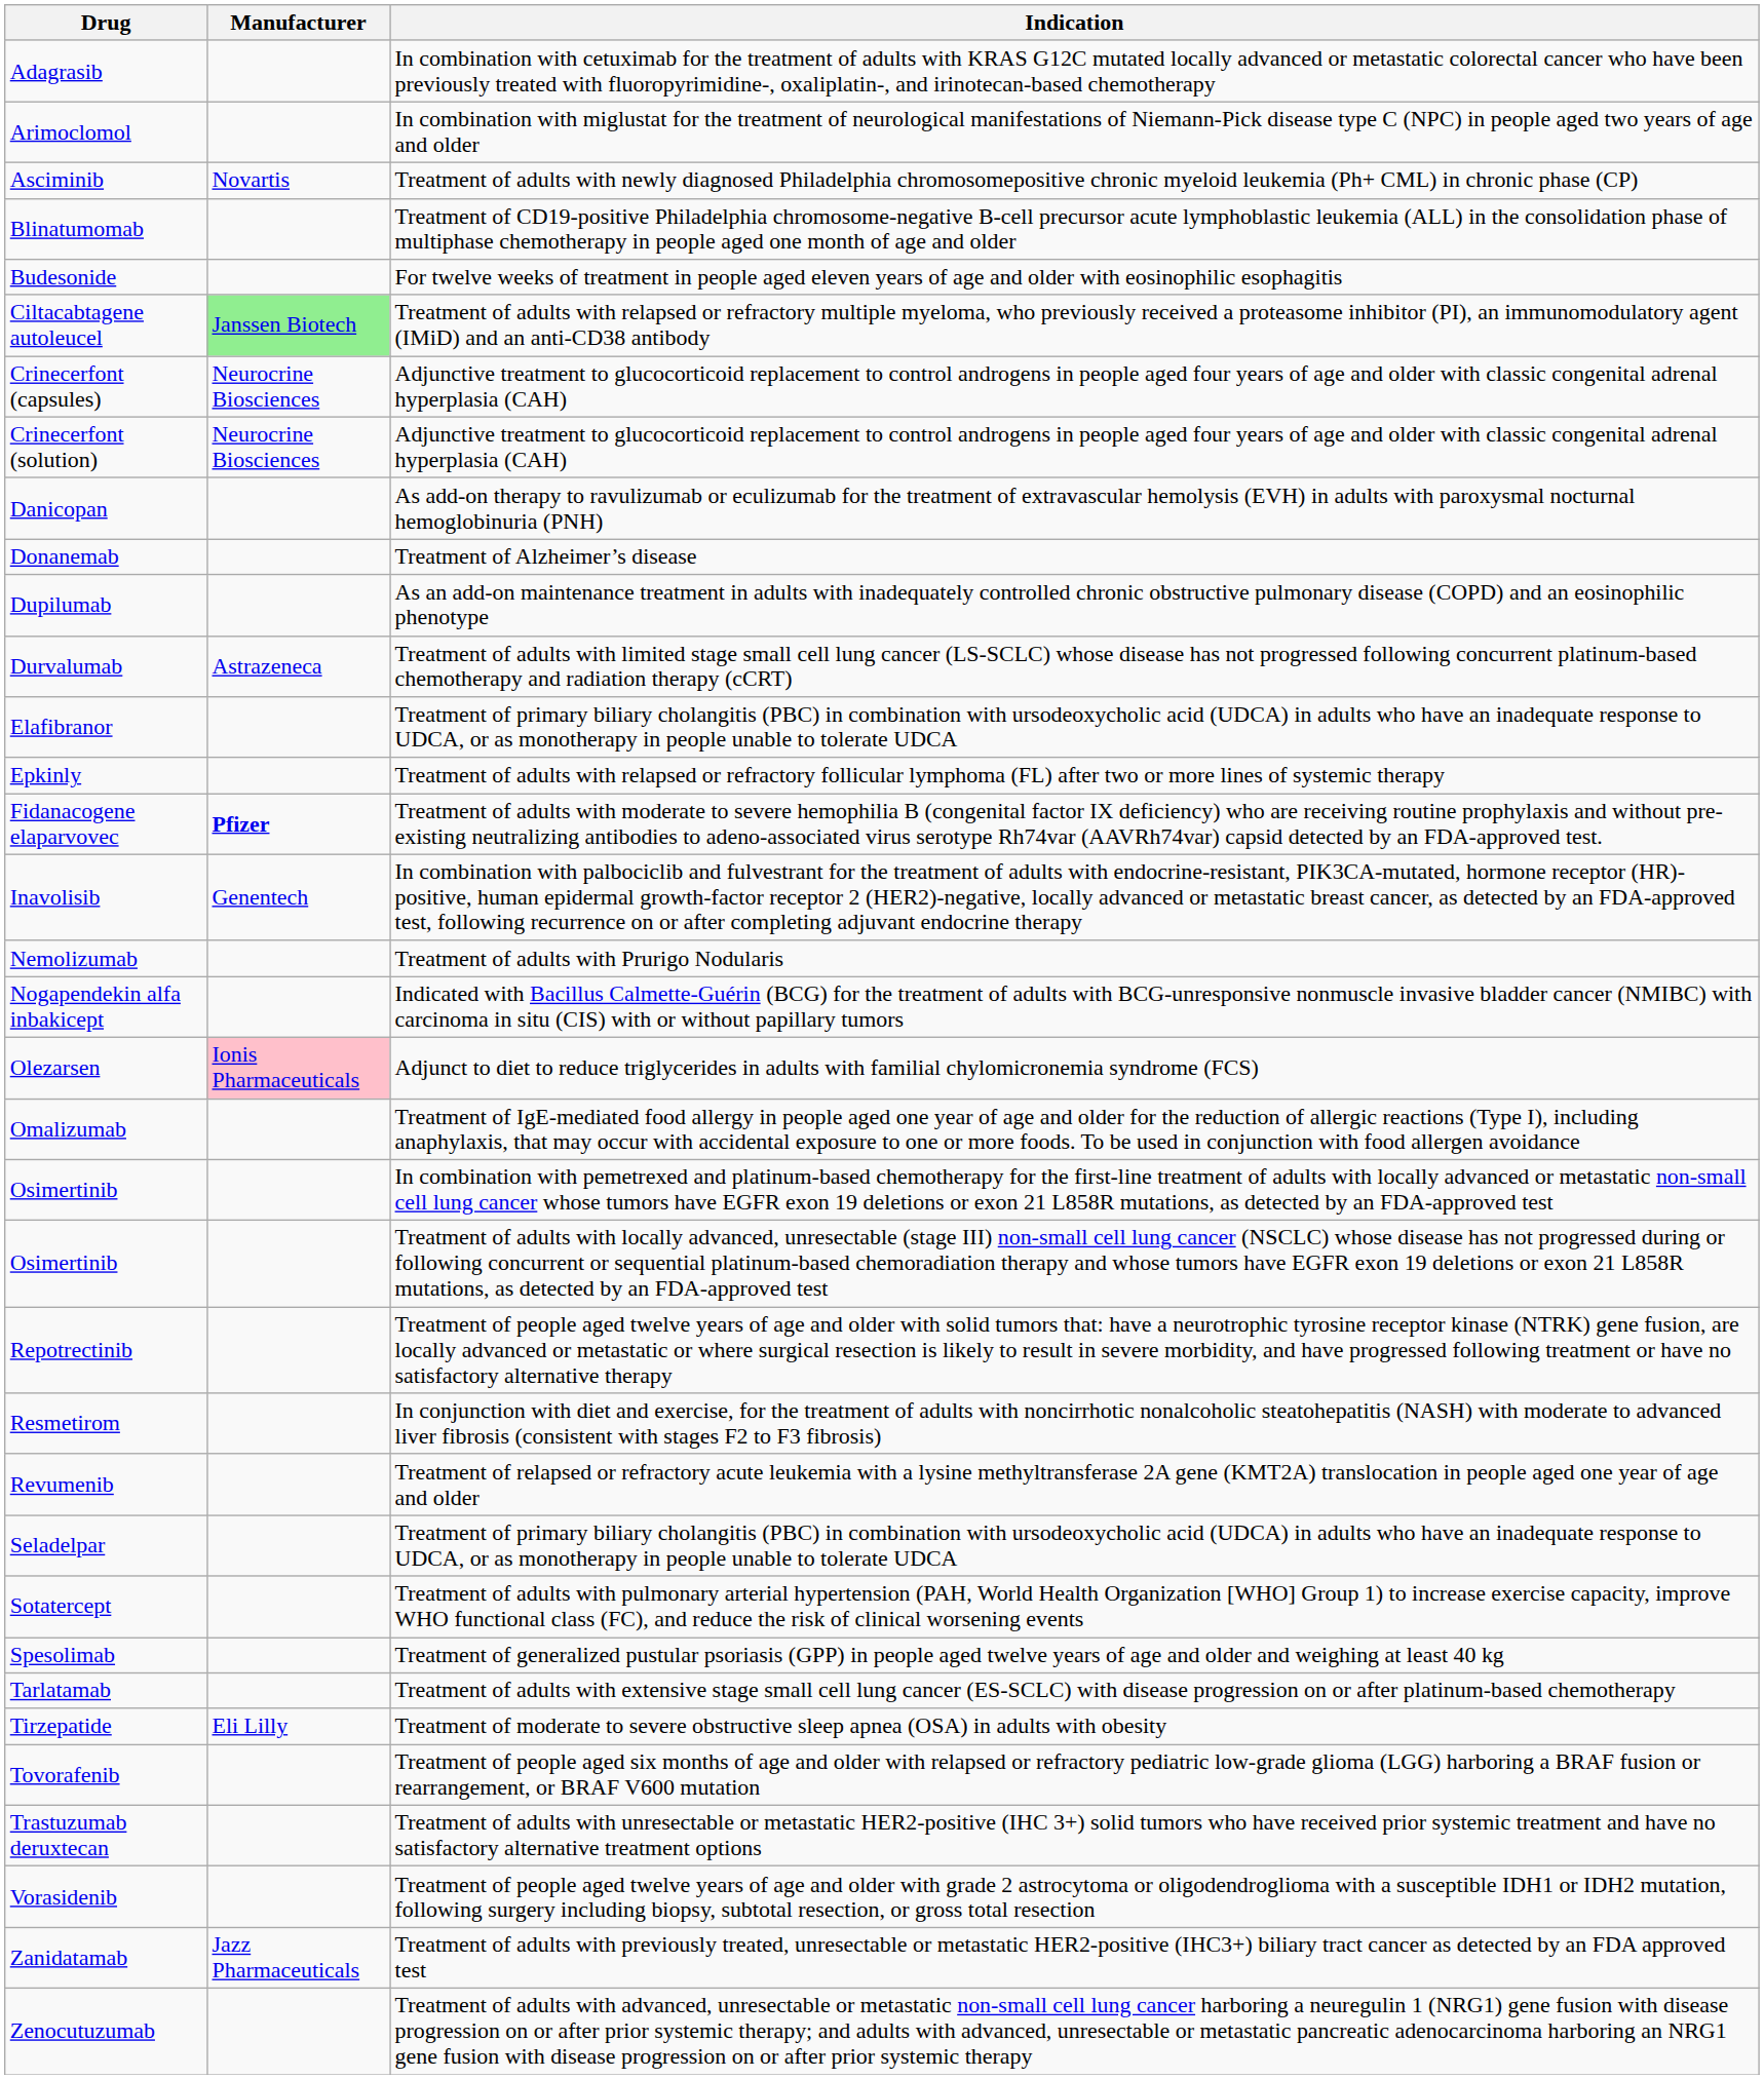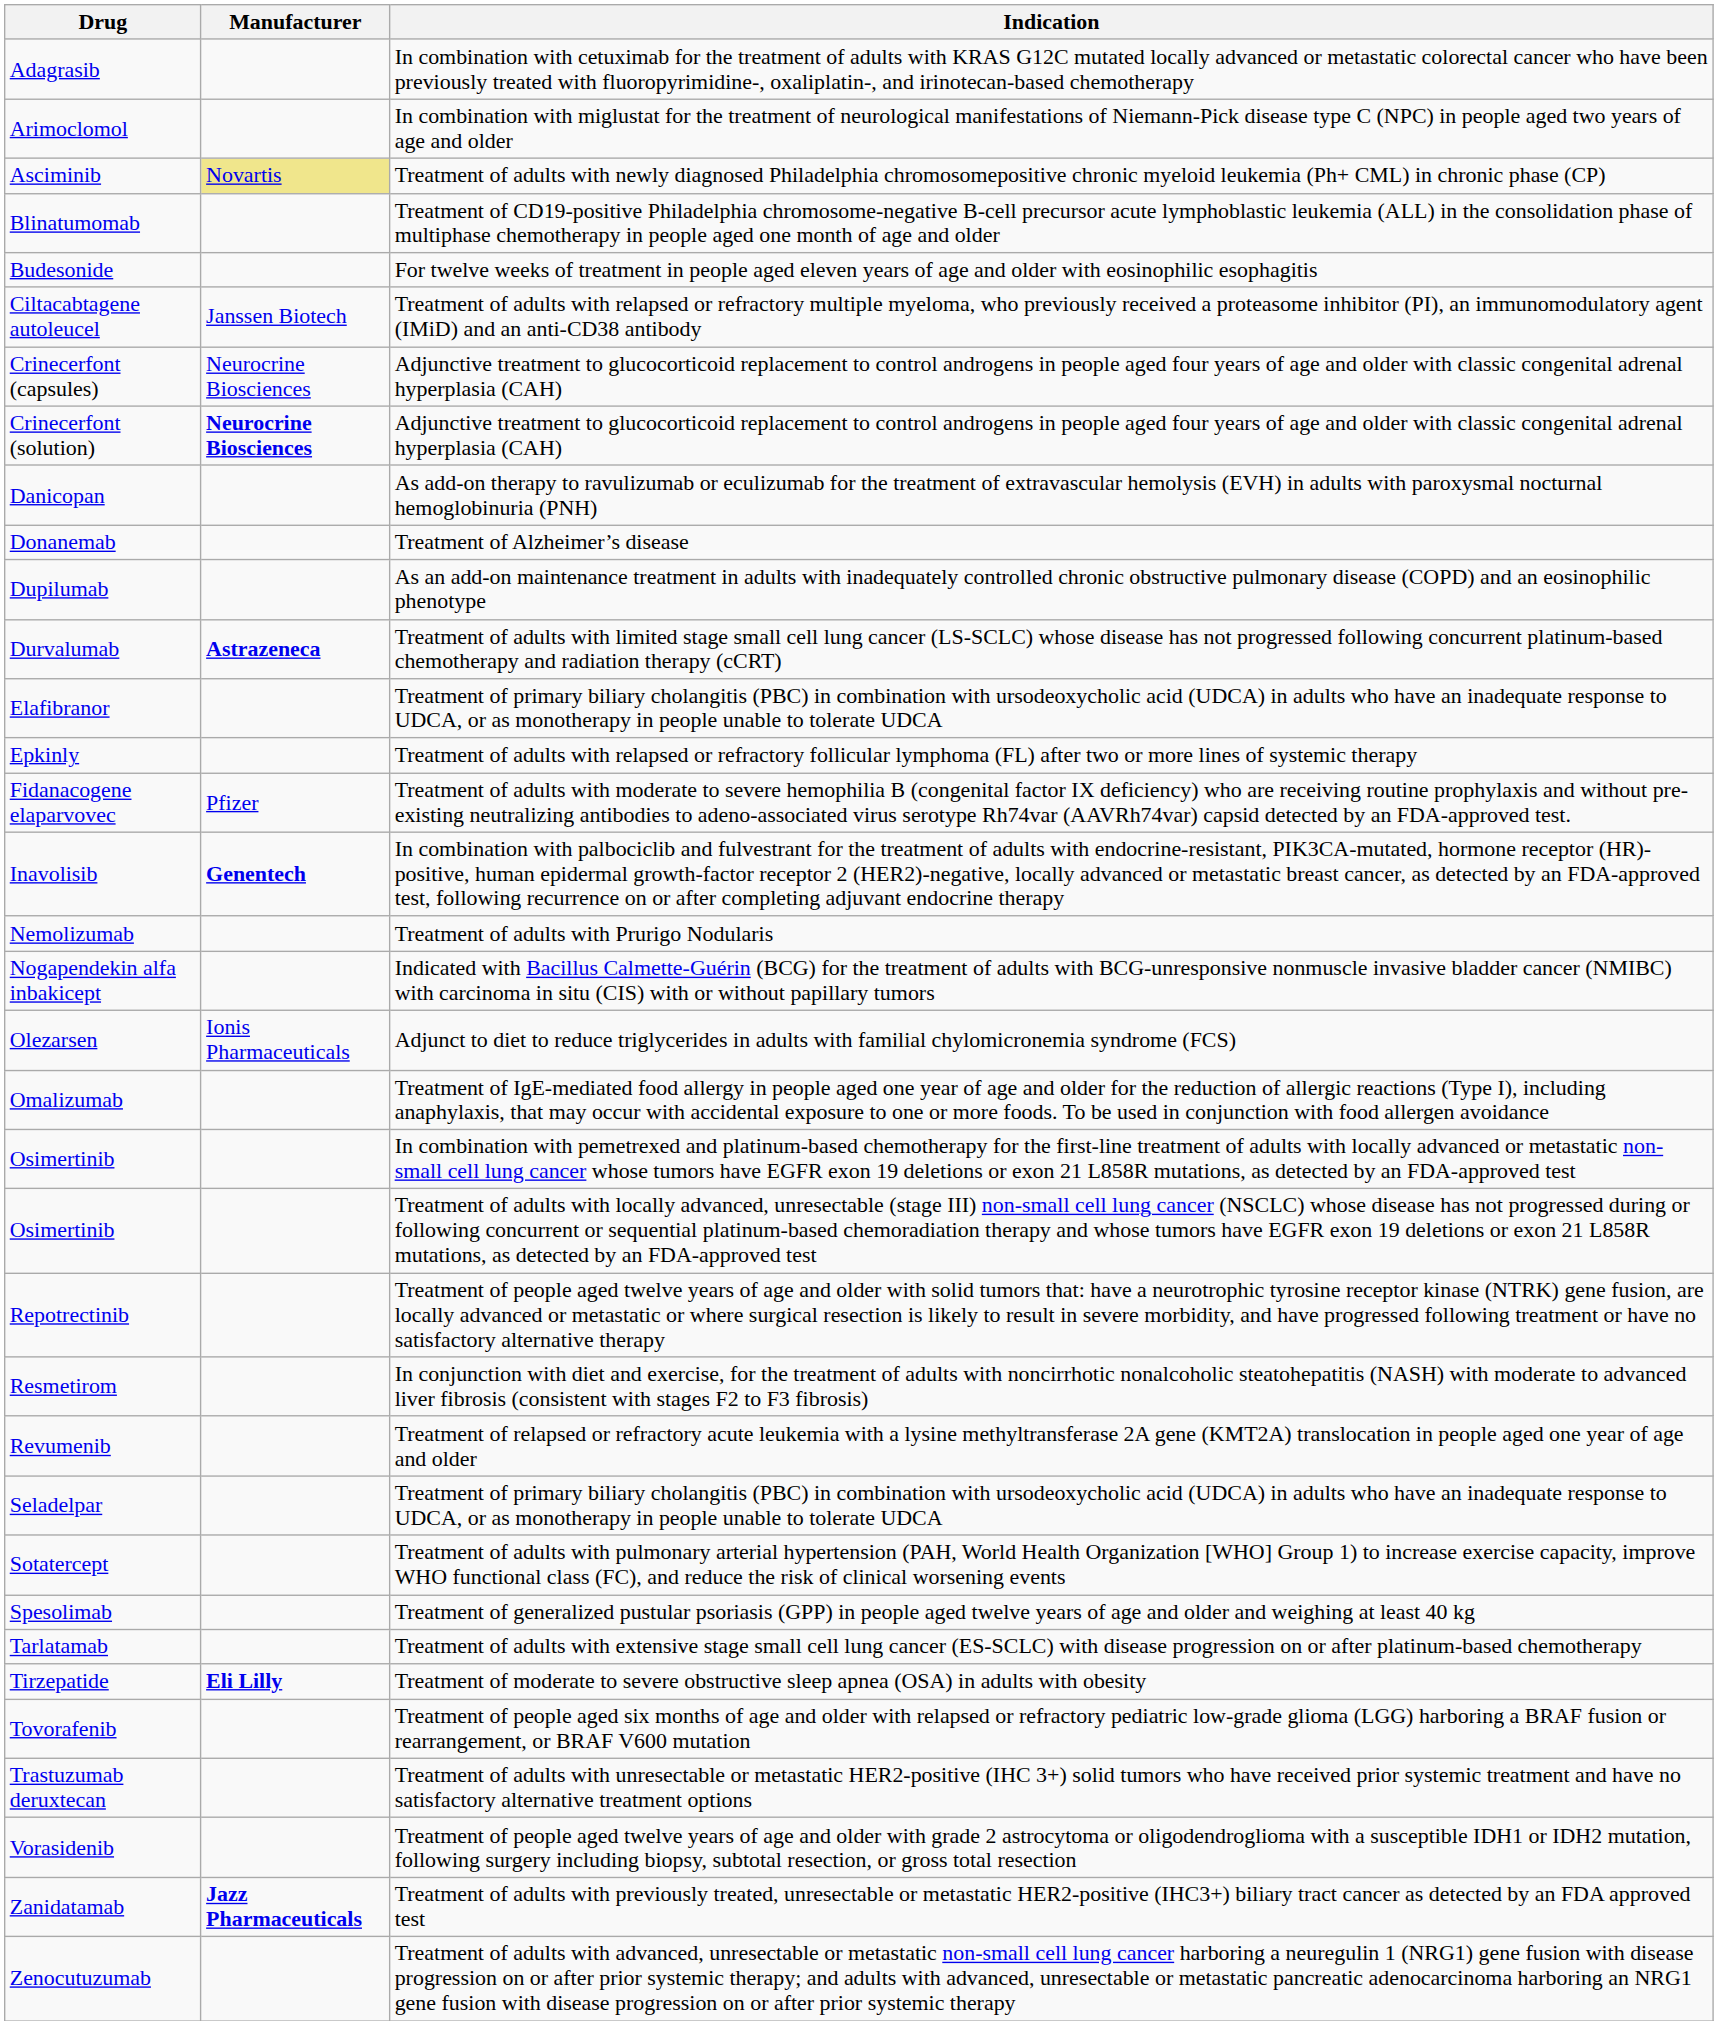Asciminib | Manufacturer: no background -> khaki background
Ciltacabtagene autoleucel | Manufacturer: lightgreen background -> no background
Crinecerfont (solution) | Manufacturer: normal -> bold
Durvalumab | Manufacturer: normal -> bold
Fidanacogene elaparvovec | Manufacturer: bold -> normal
Inavolisib | Manufacturer: normal -> bold
Olezarsen | Manufacturer: pink background -> no background
Tirzepatide | Manufacturer: normal -> bold
Zanidatamab | Manufacturer: normal -> bold
